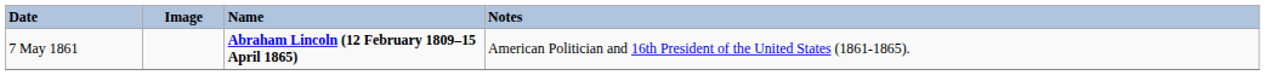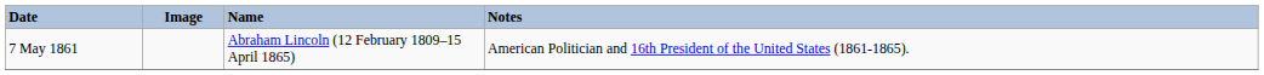7 May 1861 | Name: bold -> normal
